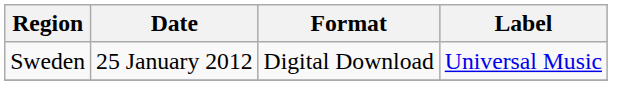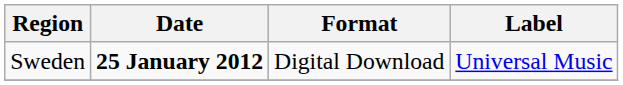Sweden | Date: normal -> bold
